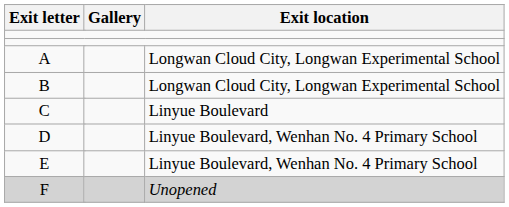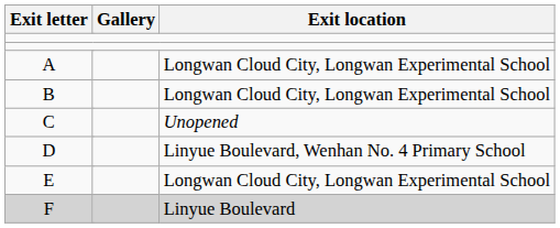C | Exit location: Linyue Boulevard -> Unopened
E | Exit location: Linyue Boulevard, Wenhan No. 4 Primary School -> Longwan Cloud City, Longwan Experimental School
F | Exit location: Unopened -> Linyue Boulevard
